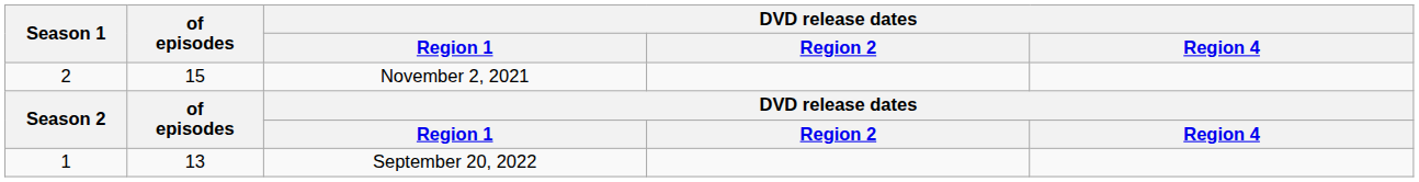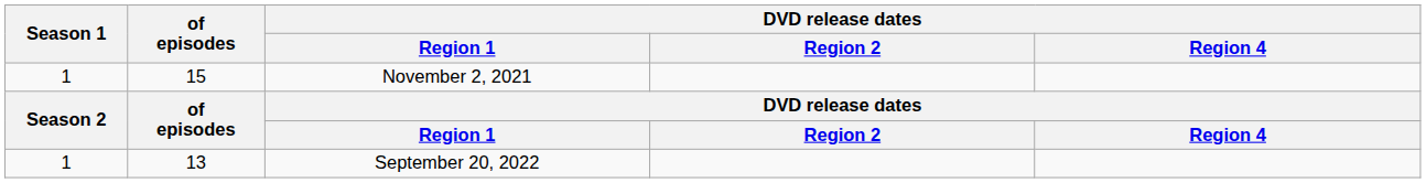November 2, 2021 | Season 1: 2 -> 1
